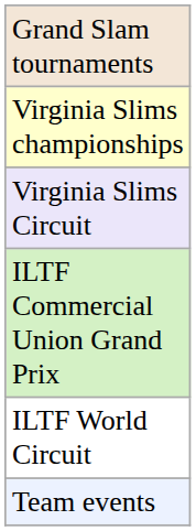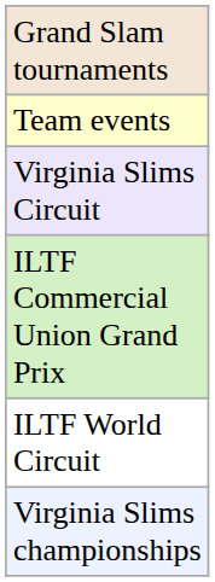row 2 | column 1: Virginia Slims championships -> Team events
row 6 | column 1: Team events -> Virginia Slims championships
